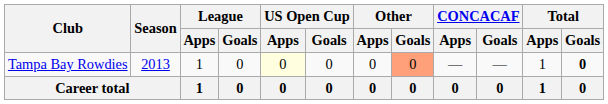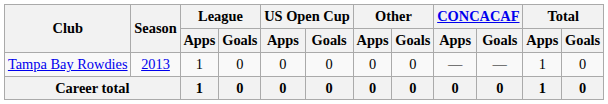Tampa Bay Rowdies | US Open Cup / Apps: lightyellow background -> no background
Tampa Bay Rowdies | Other / Goals: lightsalmon background -> no background
Tampa Bay Rowdies | Total / Goals: bold -> normal
